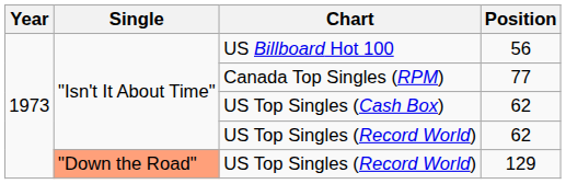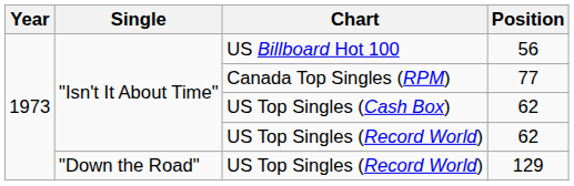US Top Singles (Record World) / 129 | Single: lightsalmon background -> no background
